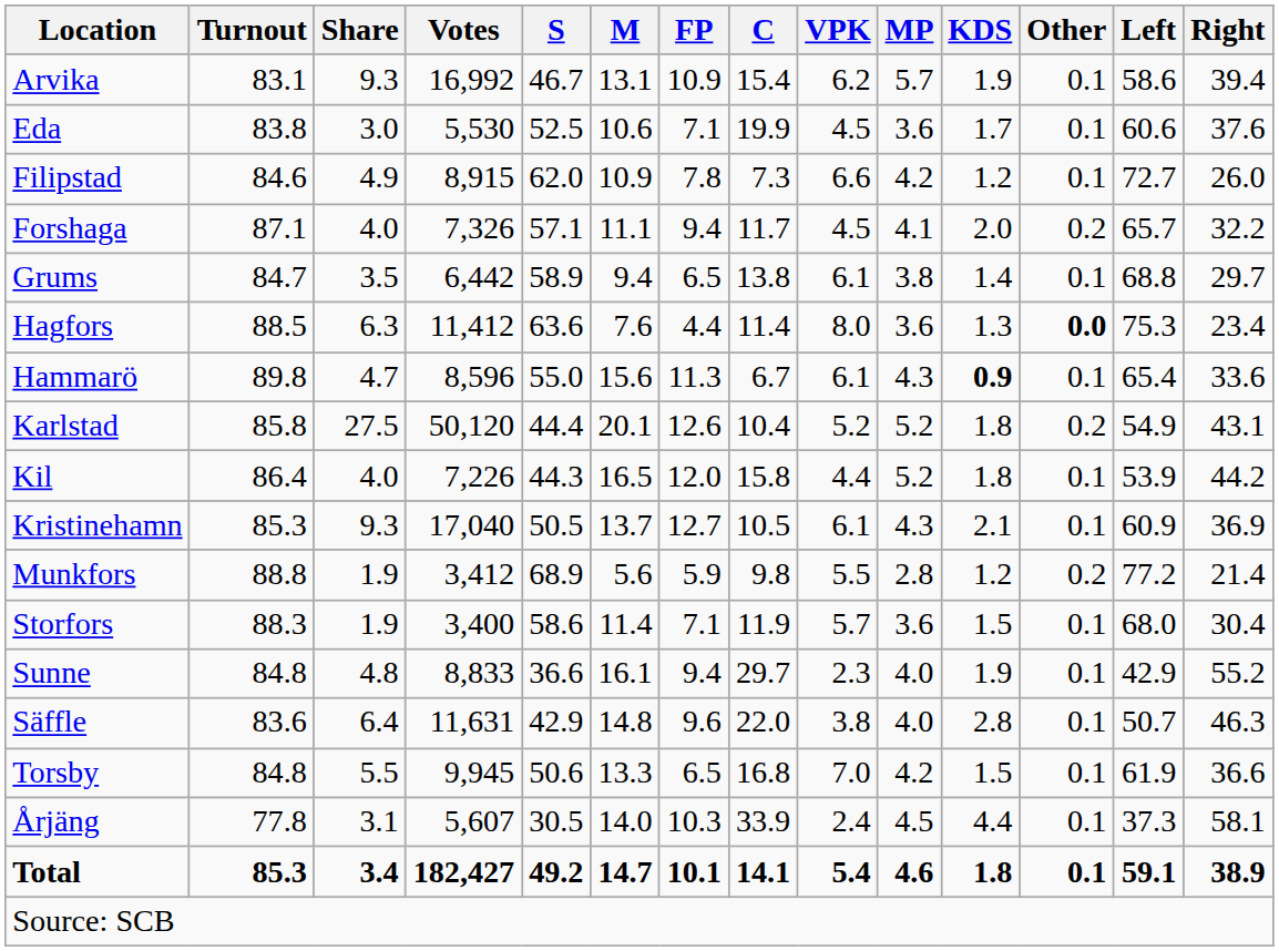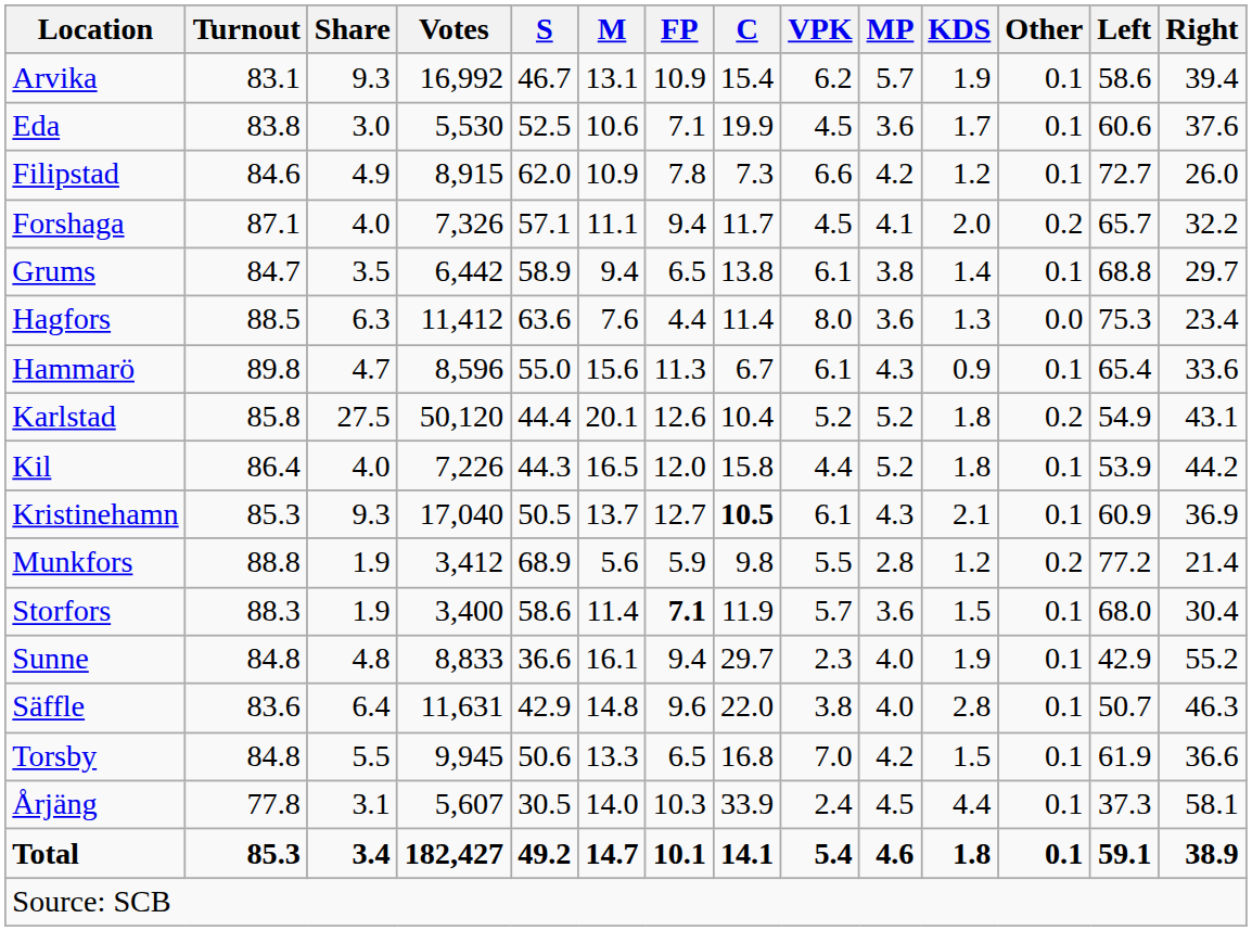Hagfors | Other: bold -> normal
Hammarö | KDS: bold -> normal
Kristinehamn | C: normal -> bold
Storfors | FP: normal -> bold
